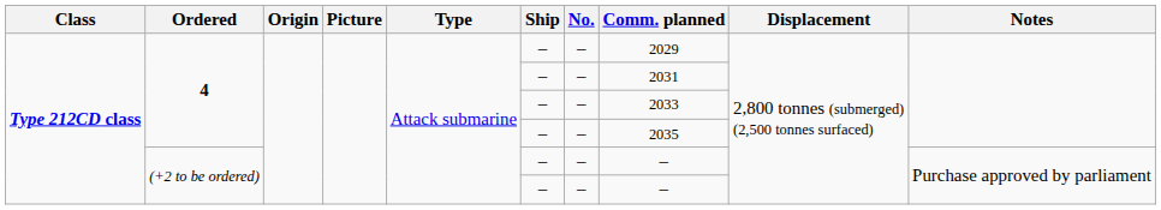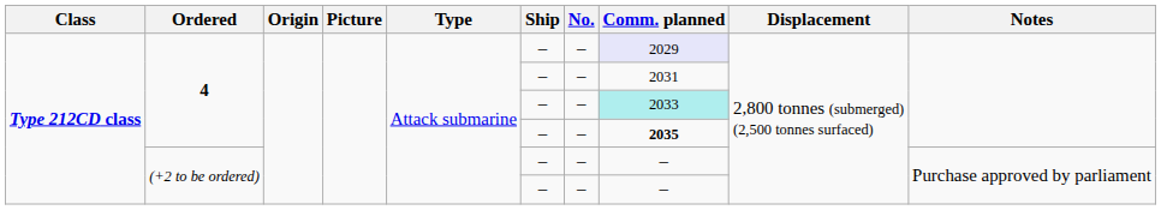row 2 | Comm. planned: no background -> lavender background
row 4 | Comm. planned: no background -> paleturquoise background
row 5 | Comm. planned: normal -> bold
